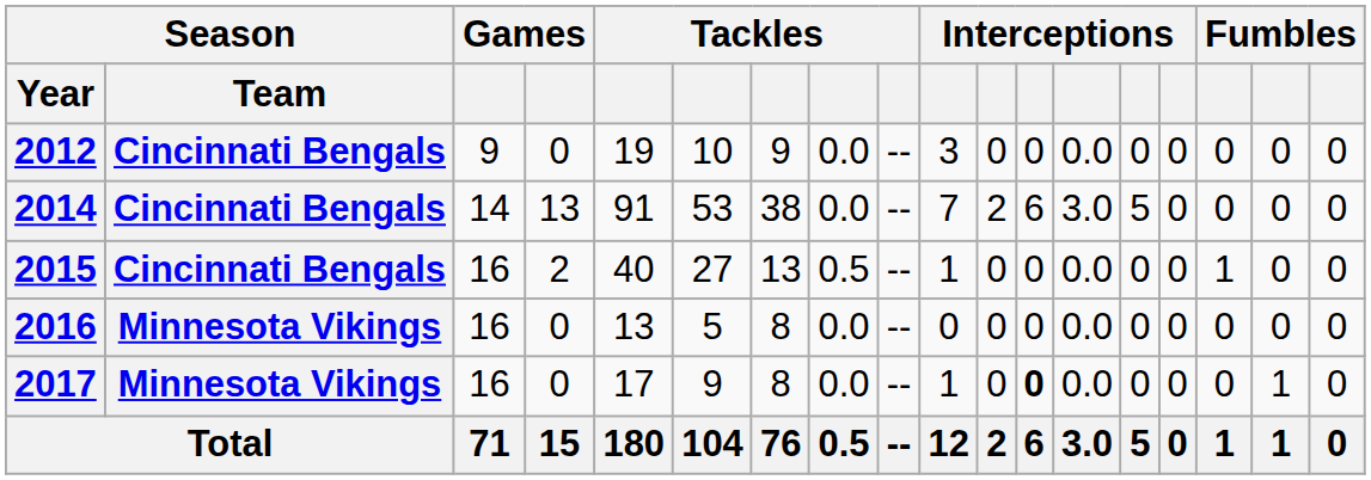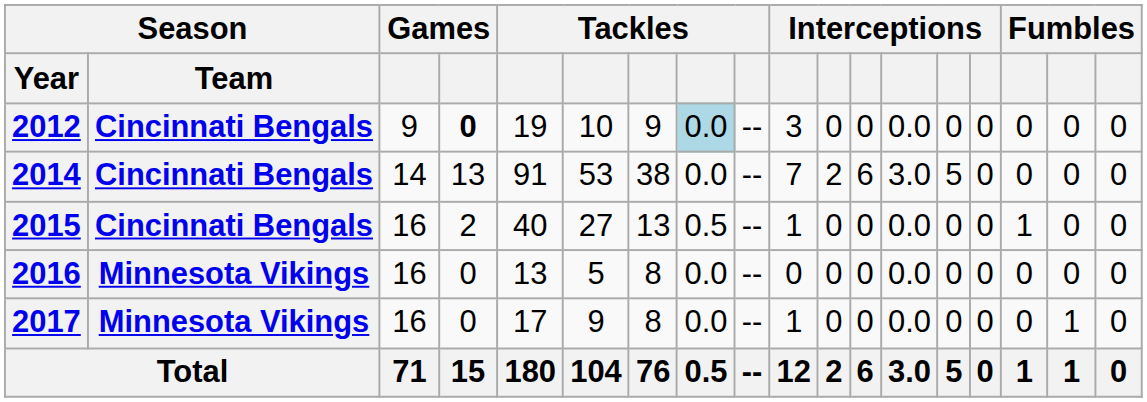2012 | column 4: normal -> bold
2012 | column 8: no background -> lightblue background
2017 | column 12: bold -> normal
